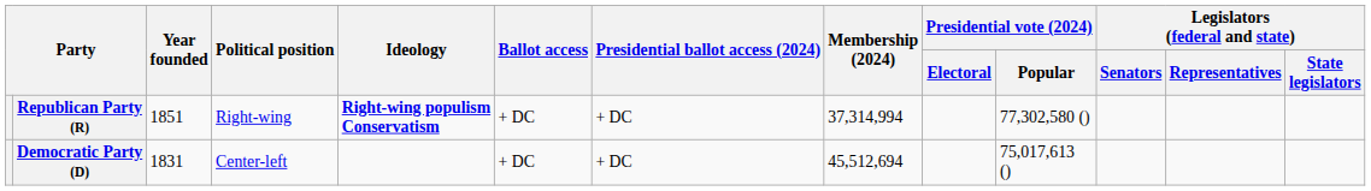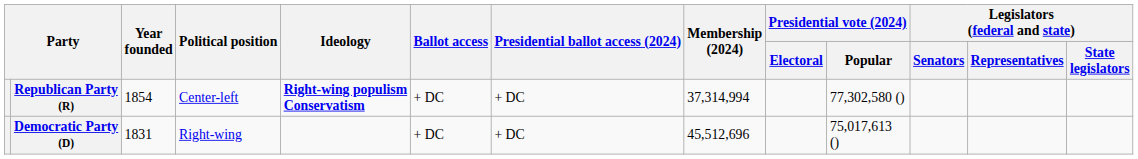Republican Party (R) | Year founded: 1851 -> 1854
Republican Party (R) | Political position: Right-wing -> Center-left
Democratic Party (D) | Political position: Center-left -> Right-wing
Democratic Party (D) | Membership (2024): 45,512,694 -> 45,512,696
